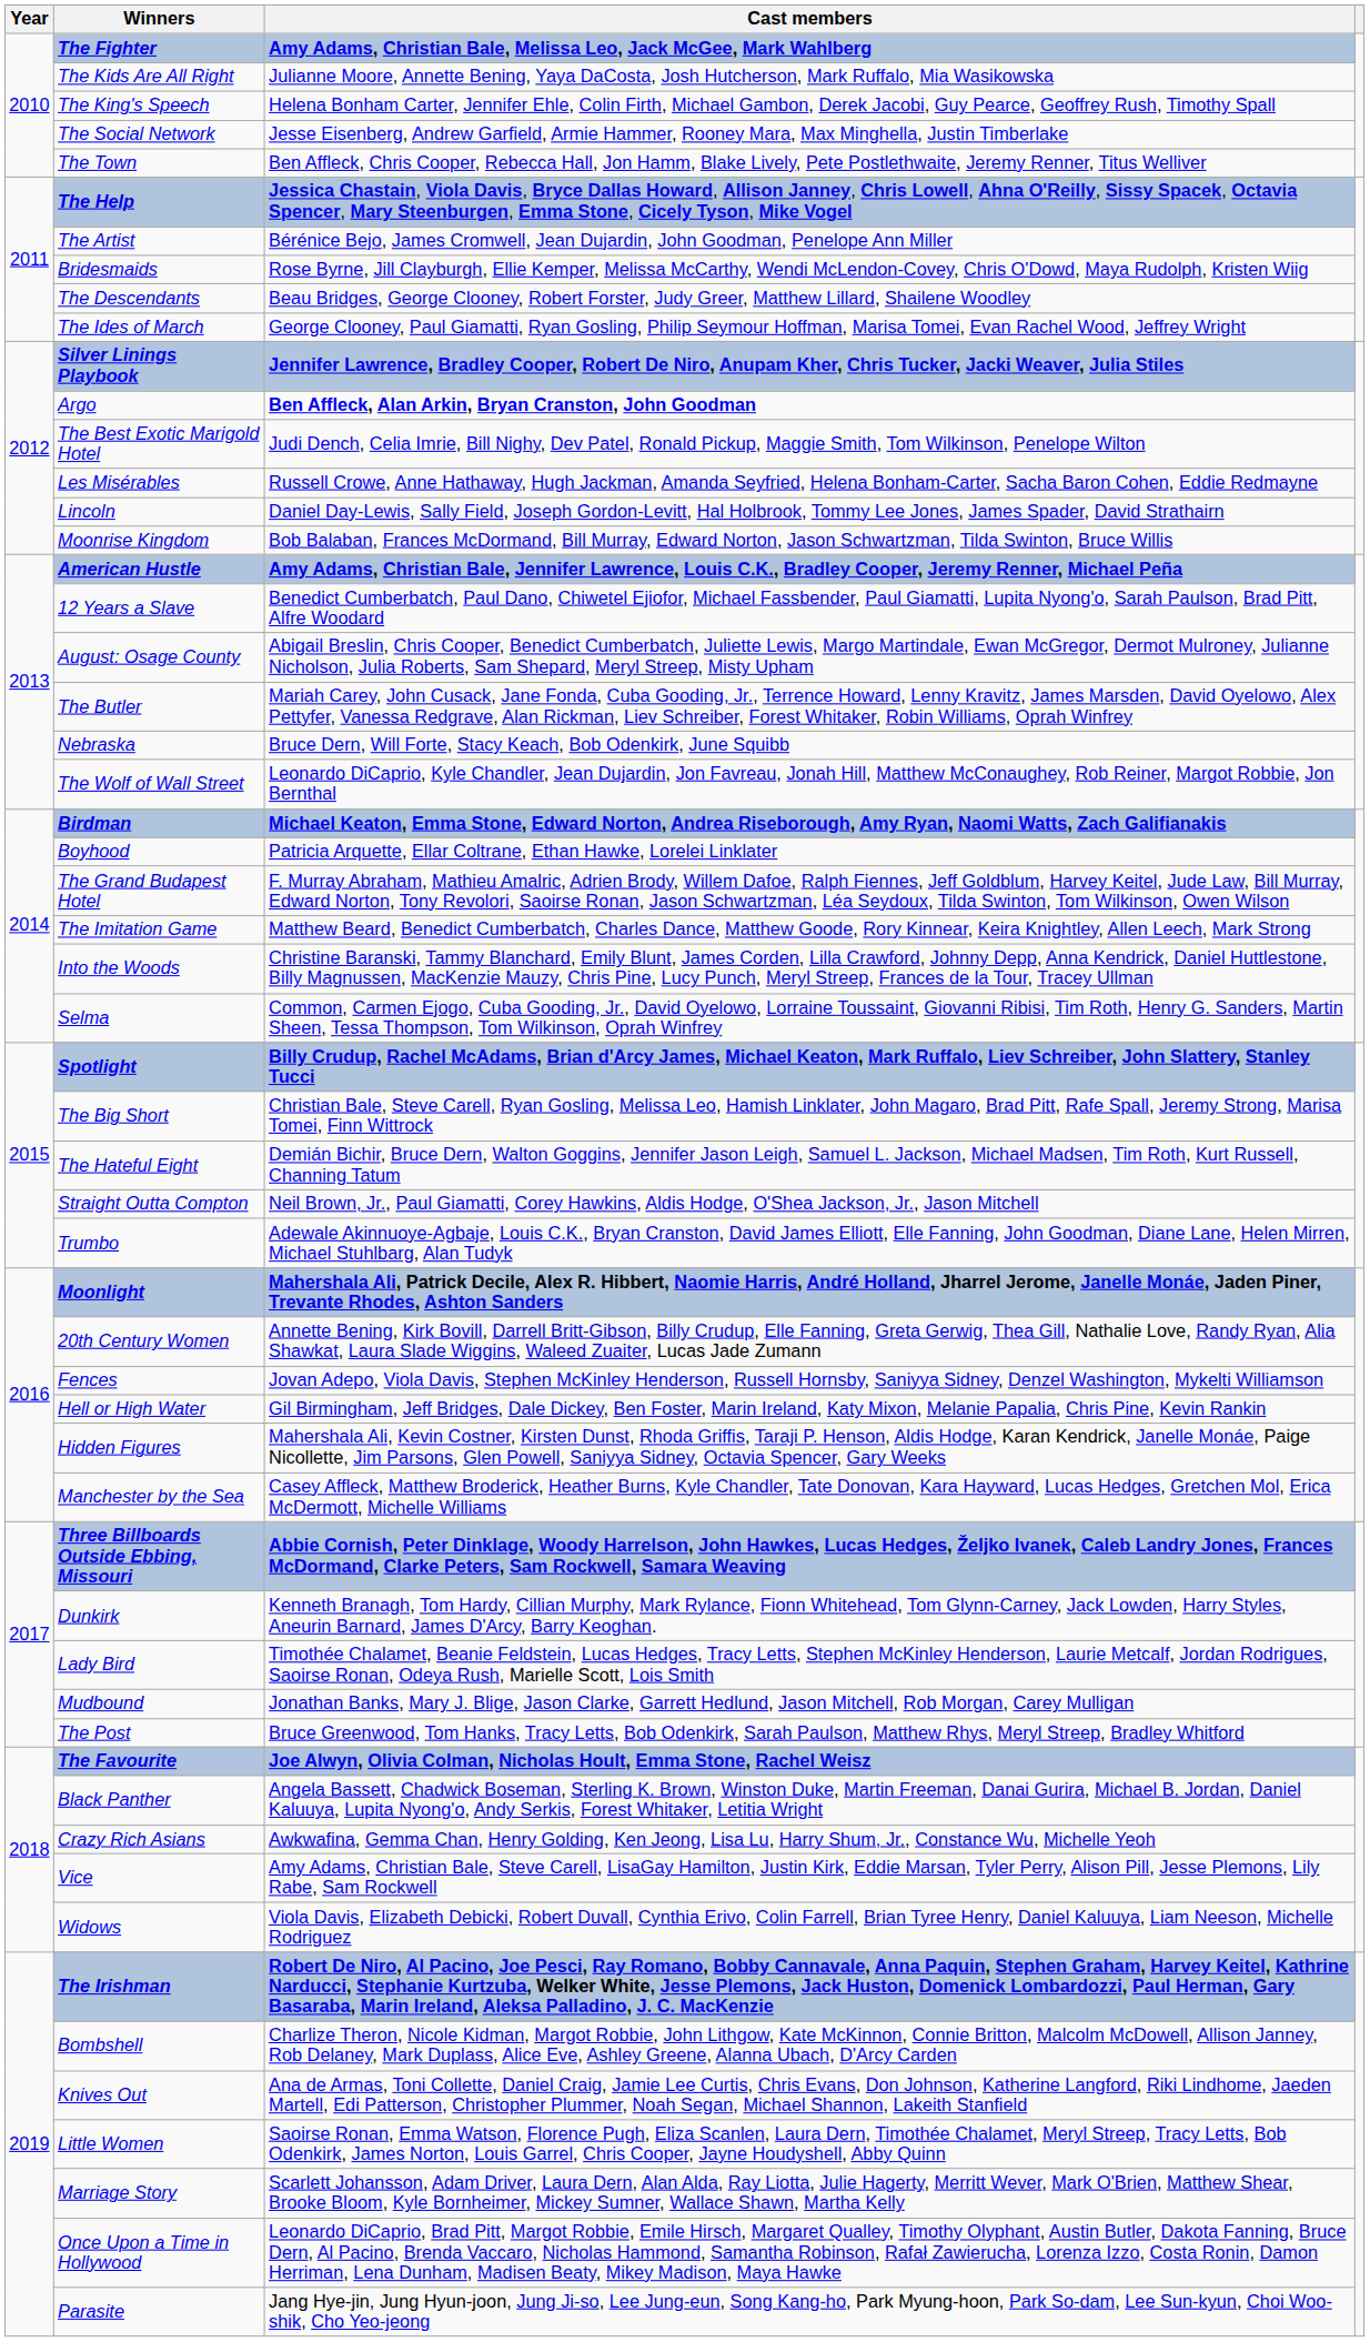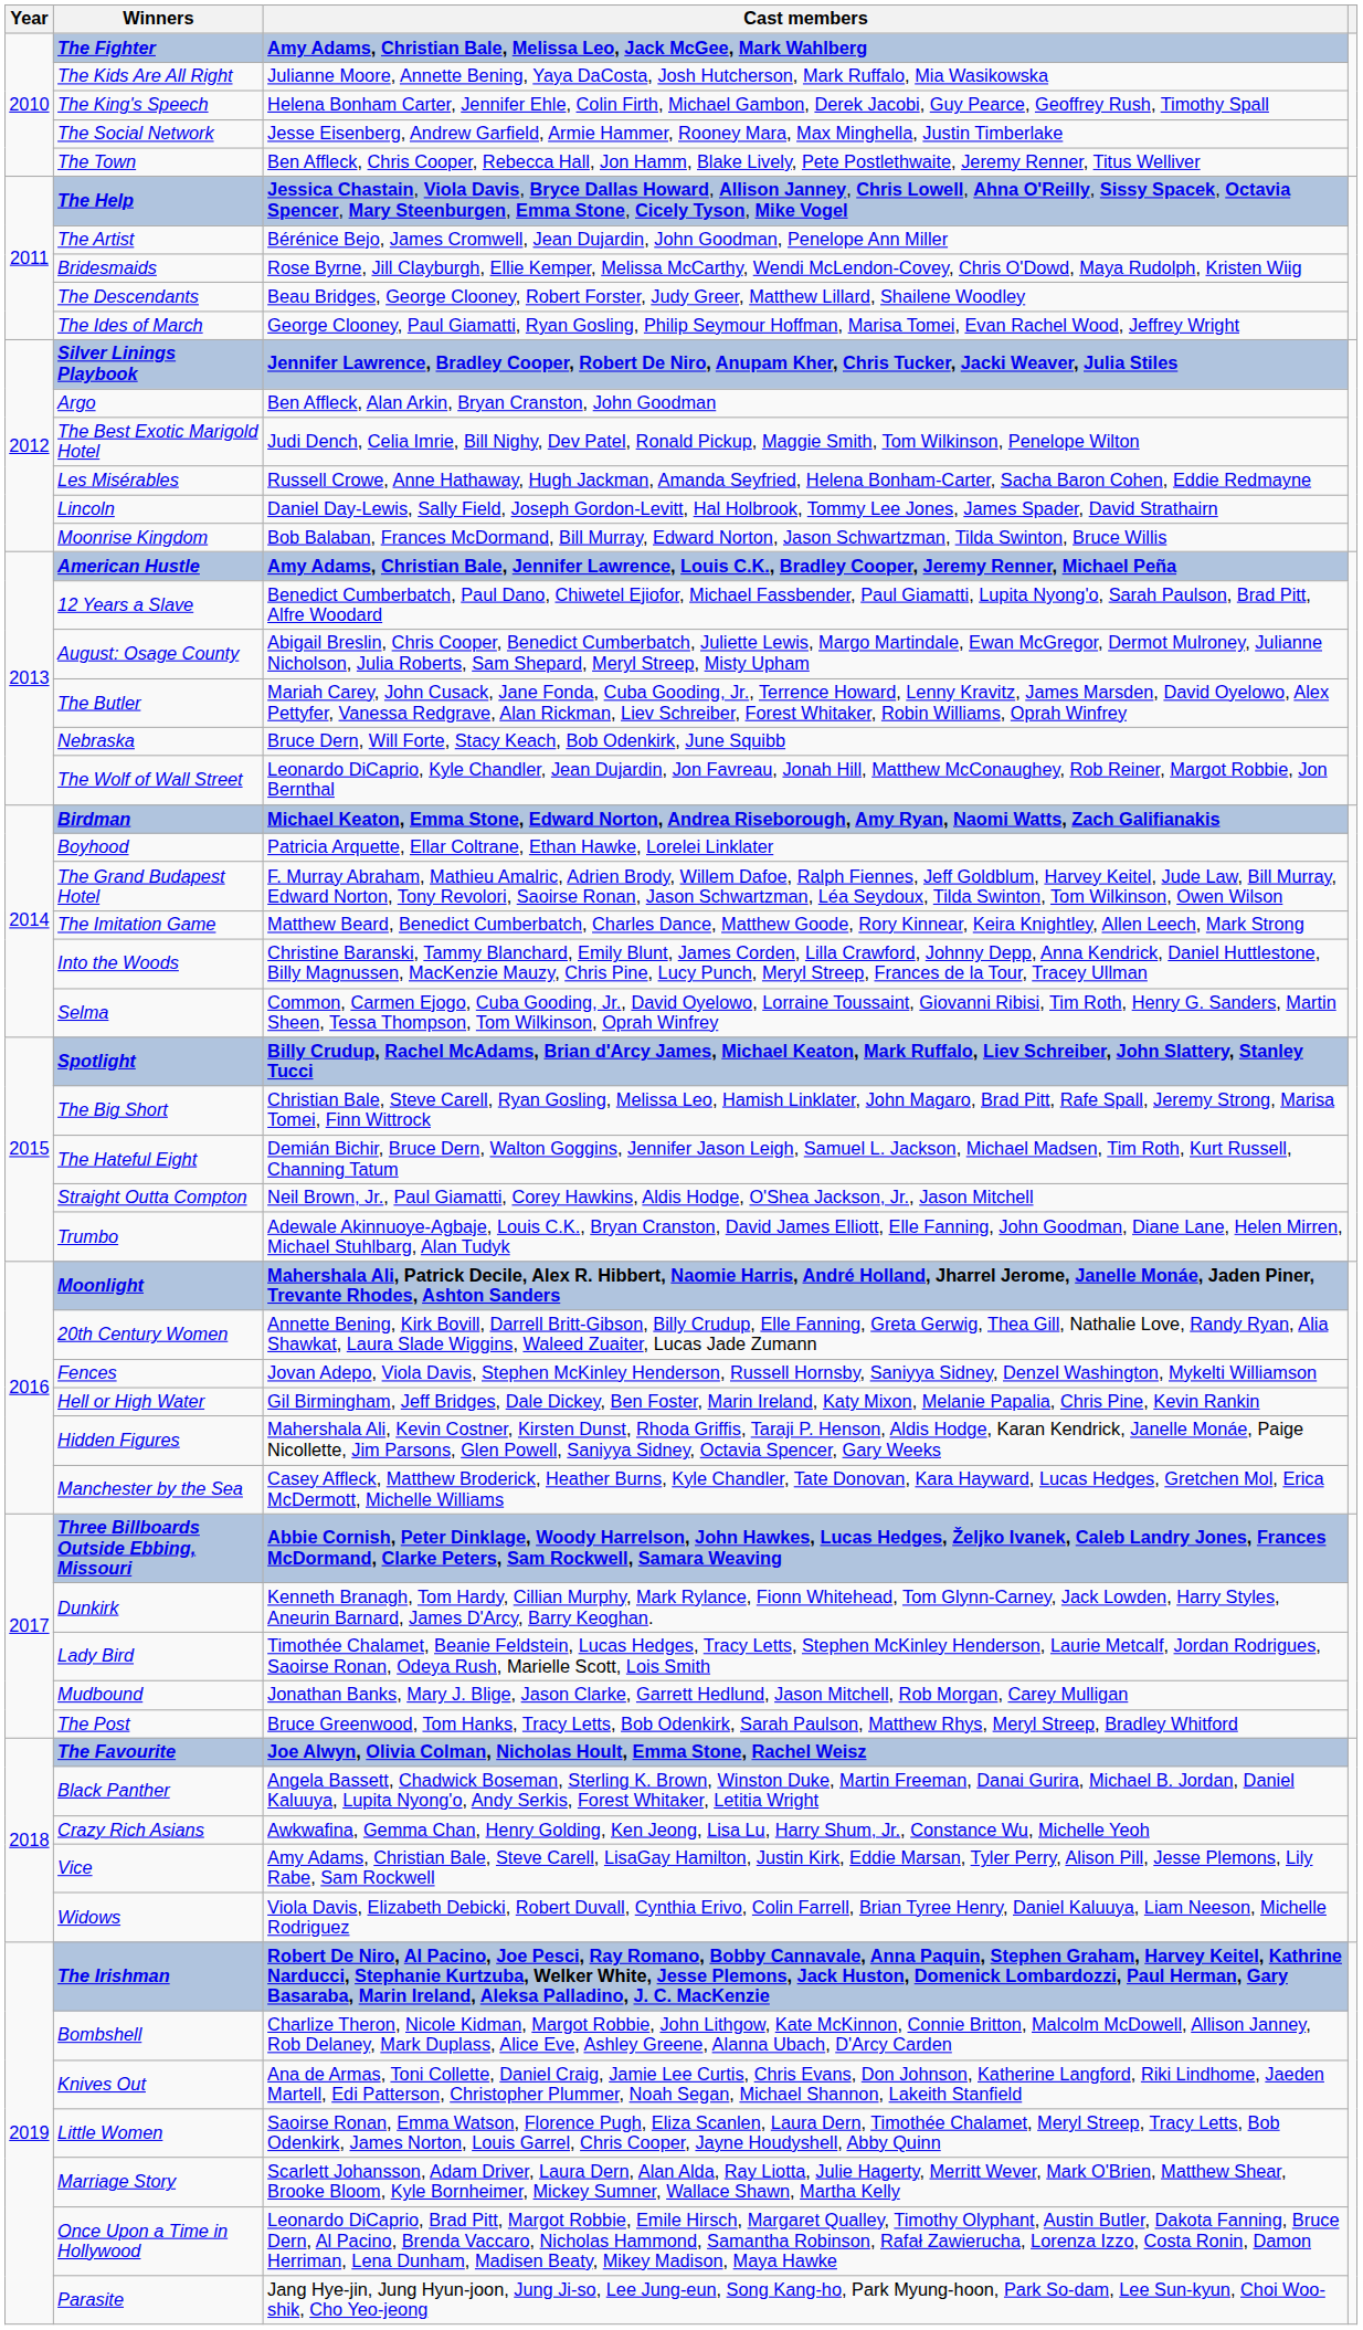Argo | Cast members: bold -> normal
